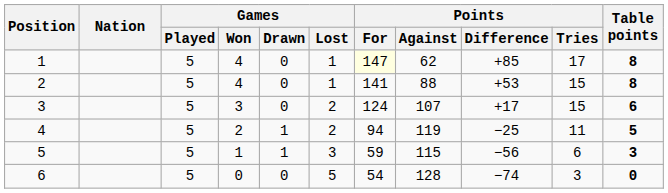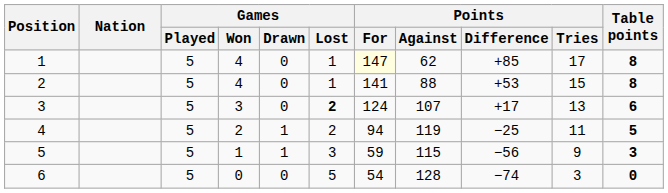row 5 | Games / Lost: normal -> bold
row 5 | Points / Tries: 15 -> 13
row 7 | Points / Tries: 6 -> 9
